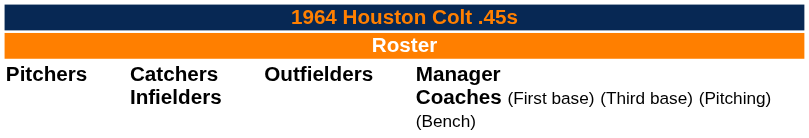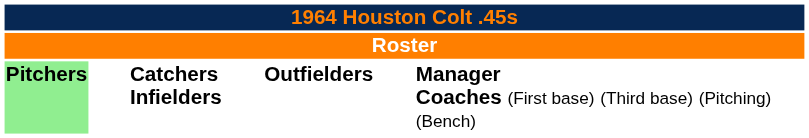Pitchers | column 1: no background -> lightgreen background
